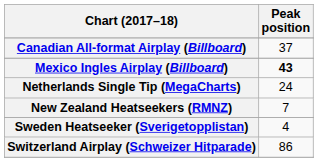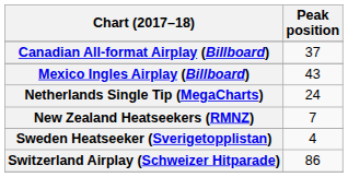Mexico Ingles Airplay (Billboard) | Peak position: bold -> normal
